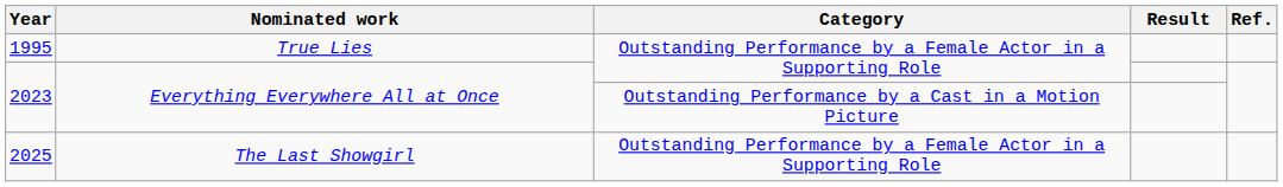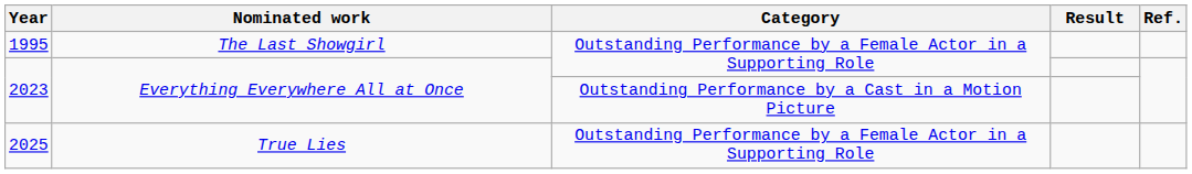1995 | Nominated work: True Lies -> The Last Showgirl
2025 | Nominated work: The Last Showgirl -> True Lies
